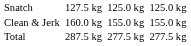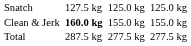Clean & Jerk | column 2: normal -> bold
